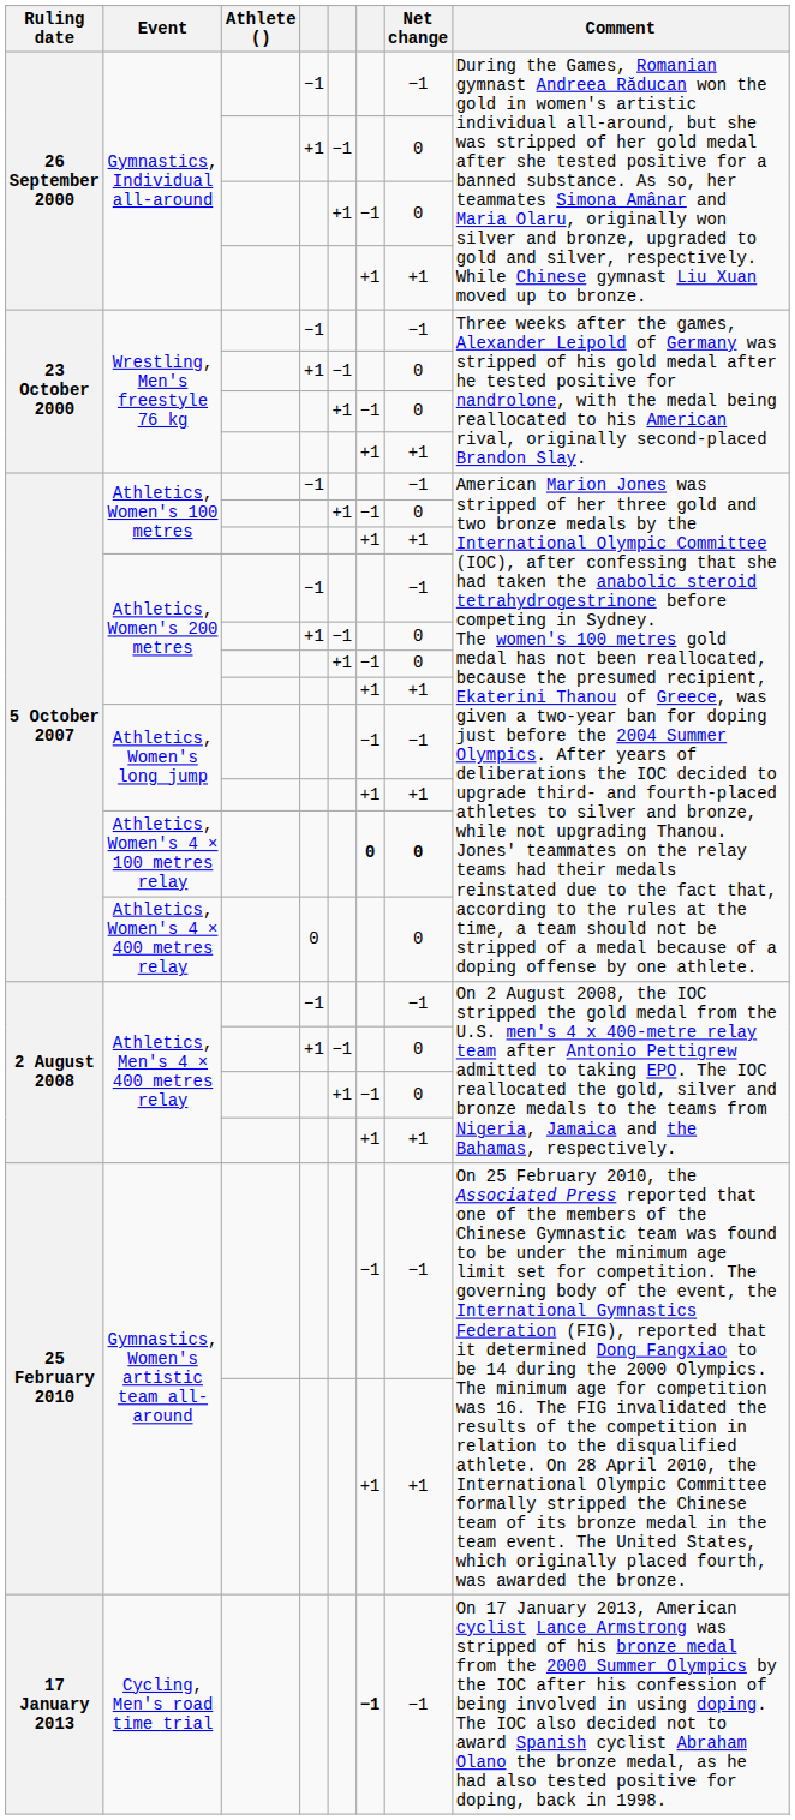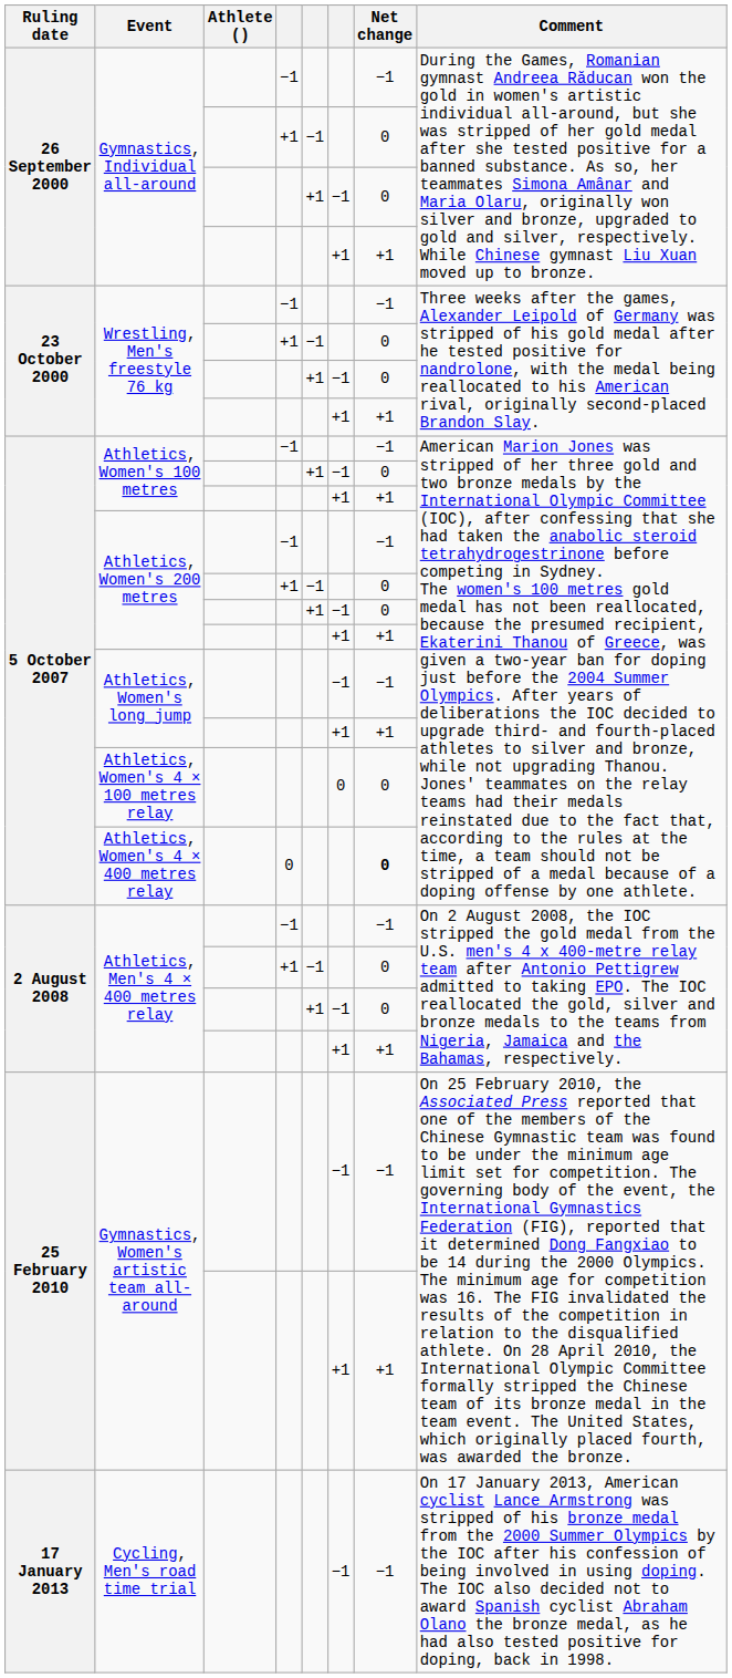Athletics, Women's 4 × 100 metres relay | column 6: bold -> normal
Athletics, Women's 4 × 100 metres relay | Net change: bold -> normal
Athletics, Women's 4 × 400 metres relay | Net change: normal -> bold
Cycling, Men's road time trial | column 6: bold -> normal
